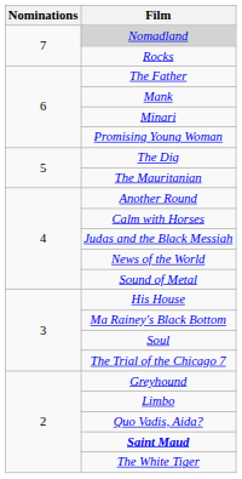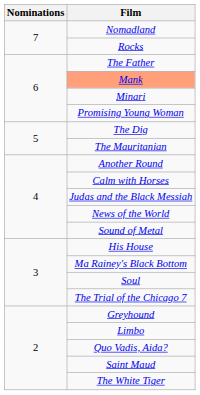Nomadland | Film: lightgrey background -> no background
Mank | Film: no background -> lightsalmon background
Saint Maud | Film: bold -> normal
